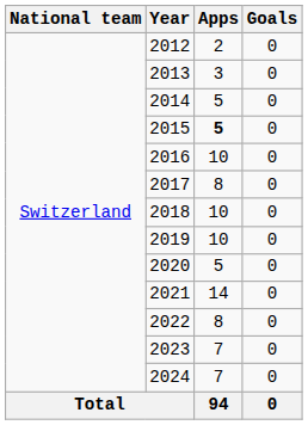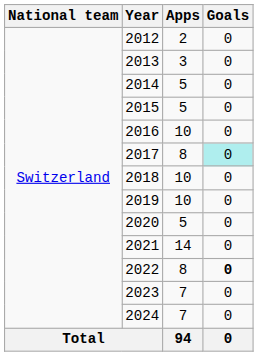2015 | Apps: bold -> normal
2017 | Goals: no background -> paleturquoise background
2022 | Goals: normal -> bold
